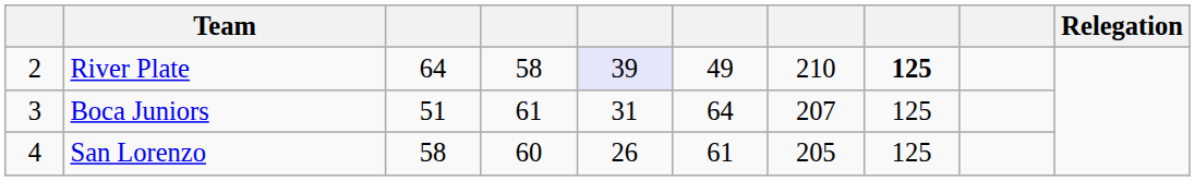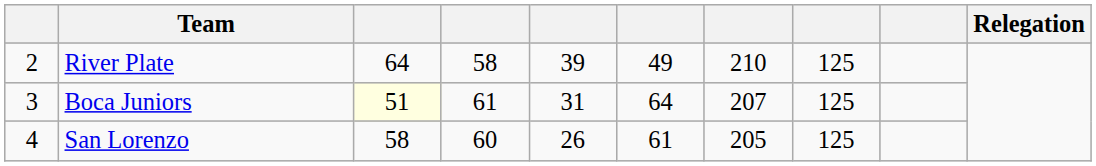River Plate | column 5: lavender background -> no background
River Plate | column 8: bold -> normal
Boca Juniors | column 3: no background -> lightyellow background
